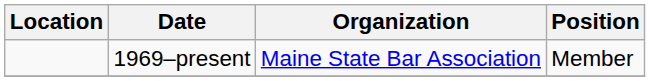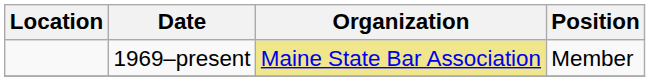1969–present | Organization: no background -> khaki background
